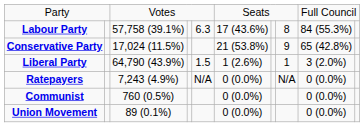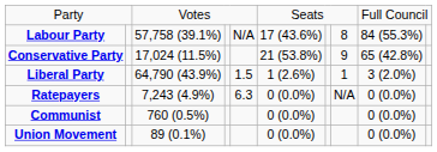Labour Party | column 5: 6.3 -> N/A
Ratepayers | column 5: N/A -> 6.3
